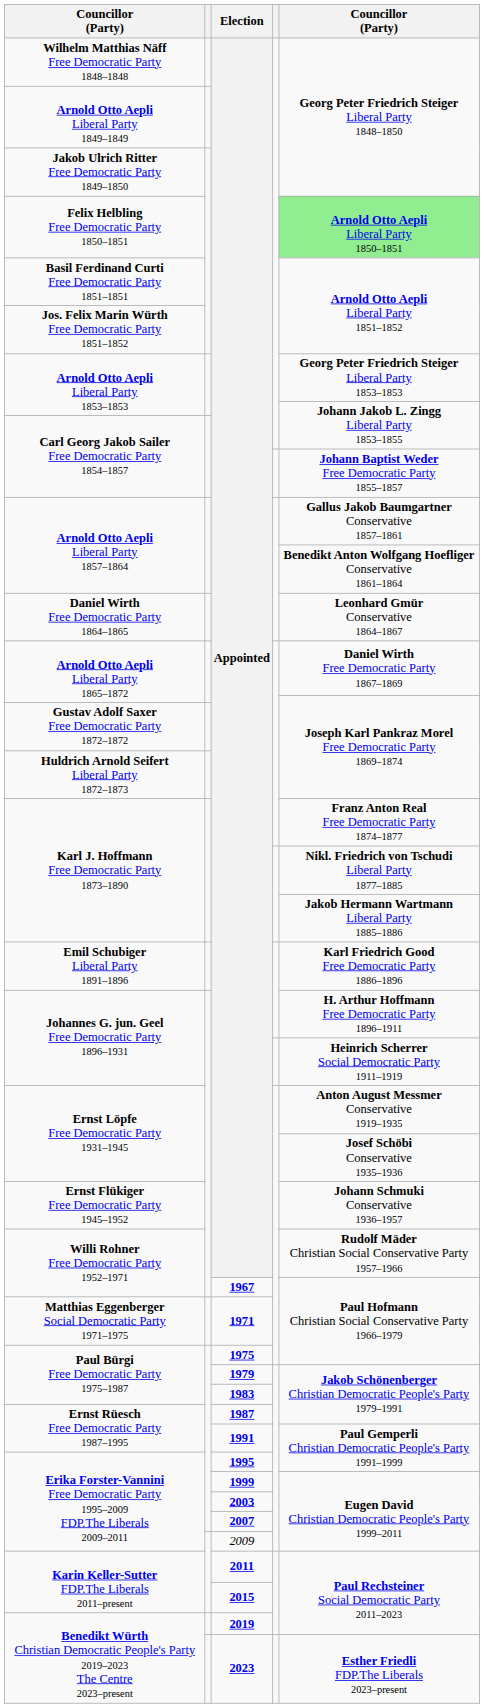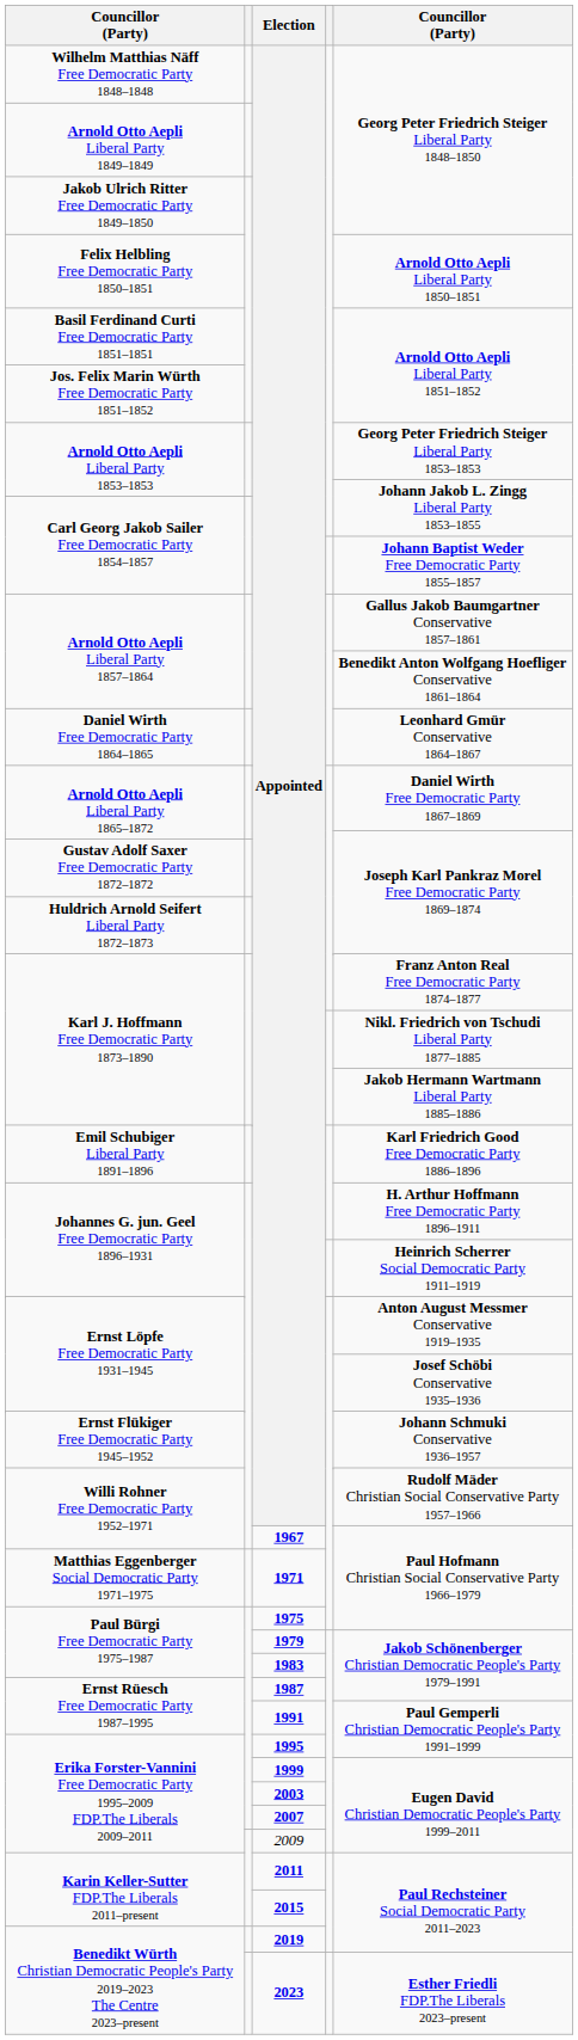Felix Helbling Free Democratic Party 1850–1851 | column 5: lightgreen background -> no background
